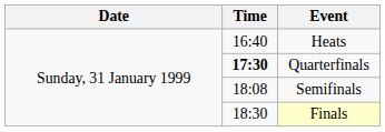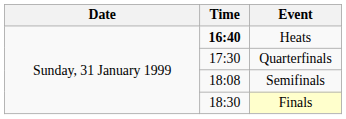Heats | Time: normal -> bold
Quarterfinals | Time: bold -> normal
